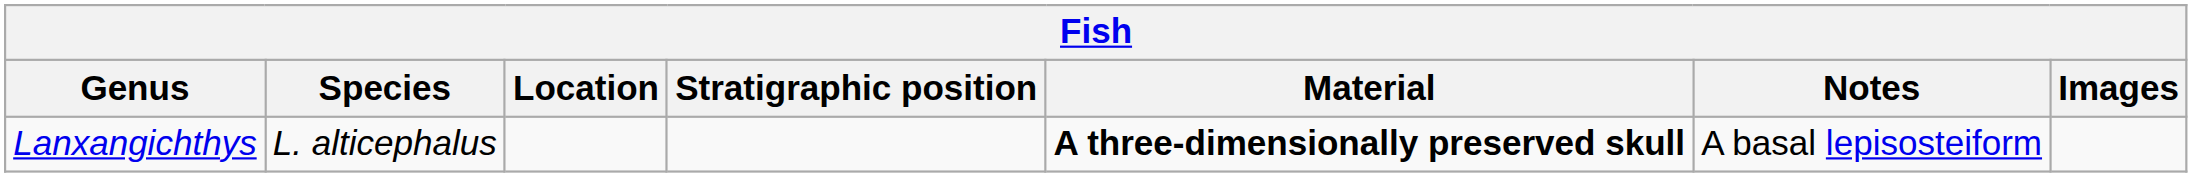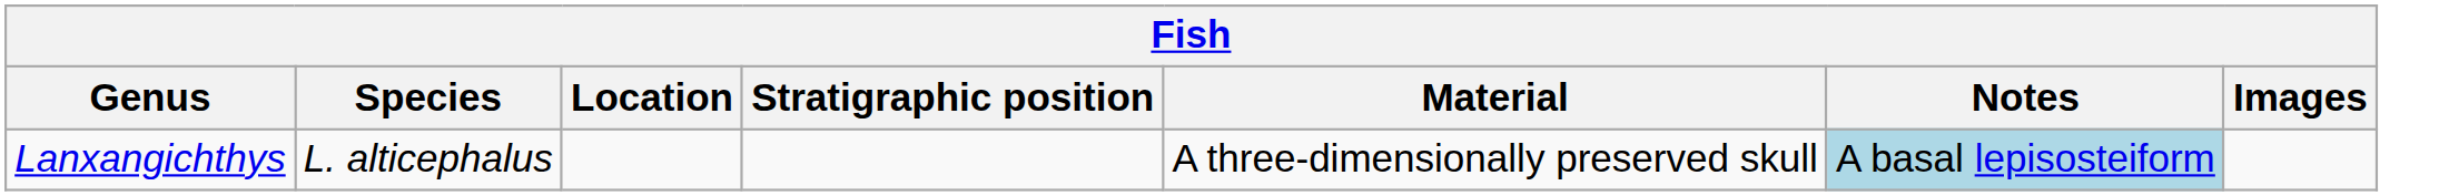Lanxangichthys | Material: bold -> normal
Lanxangichthys | Notes: no background -> lightblue background
